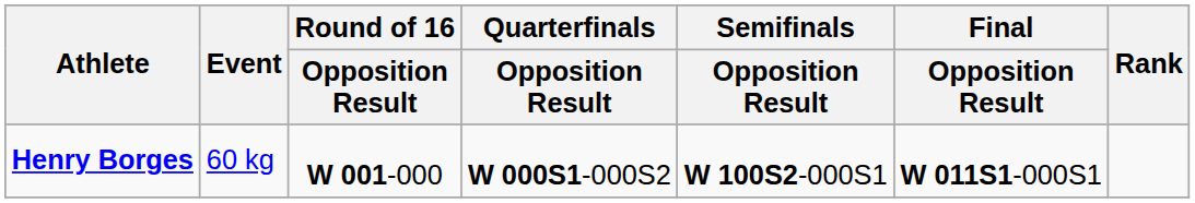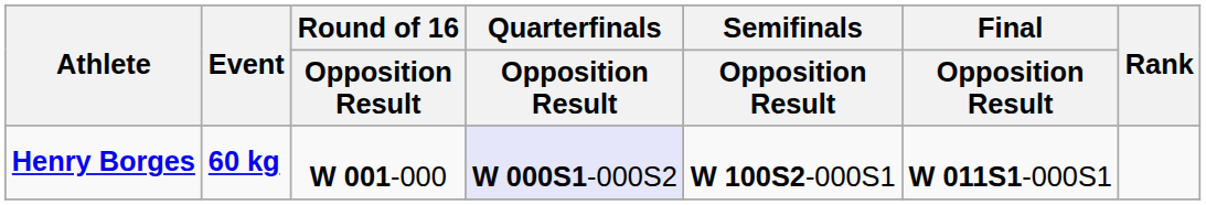Henry Borges | Event: normal -> bold
Henry Borges | Quarterfinals / Opposition Result: no background -> lavender background
